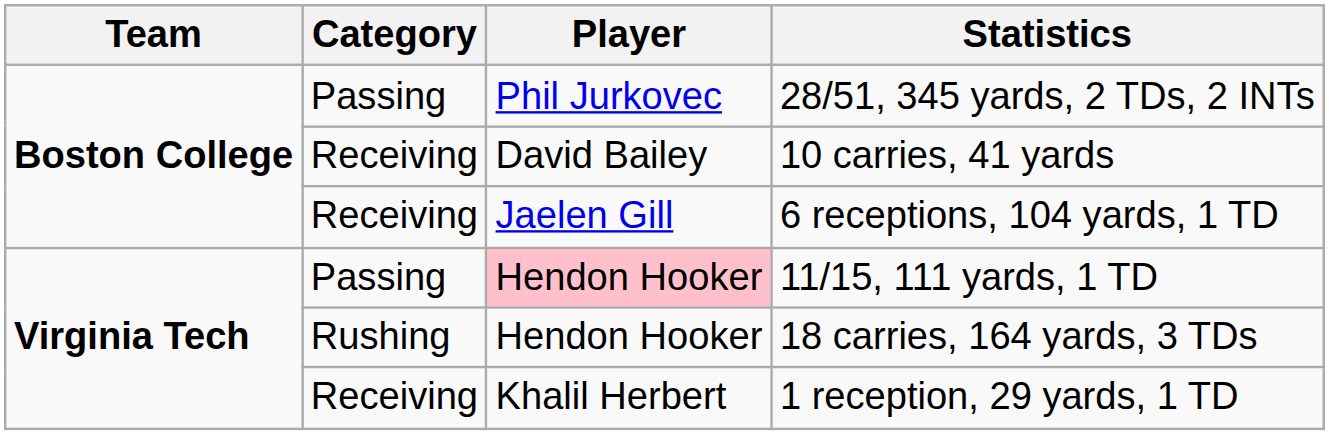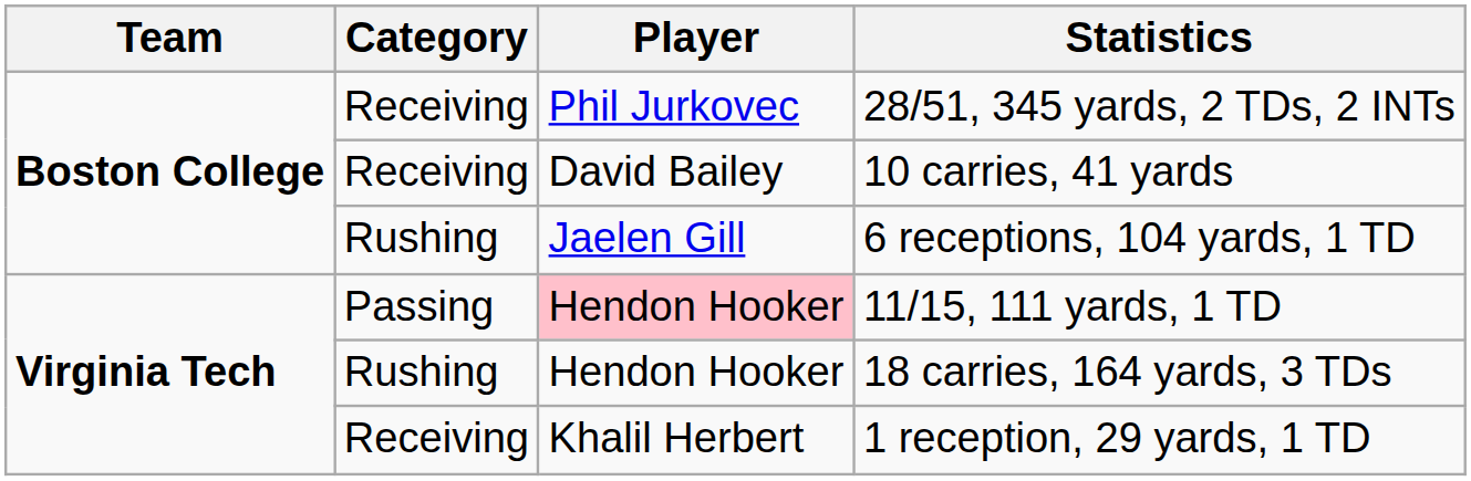28/51, 345 yards, 2 TDs, 2 INTs | Category: Passing -> Receiving
6 receptions, 104 yards, 1 TD | Category: Receiving -> Rushing
